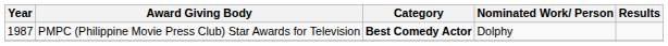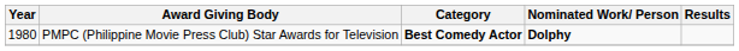row 2 | Year: 1987 -> 1980
row 2 | Nominated Work/ Person: normal -> bold
